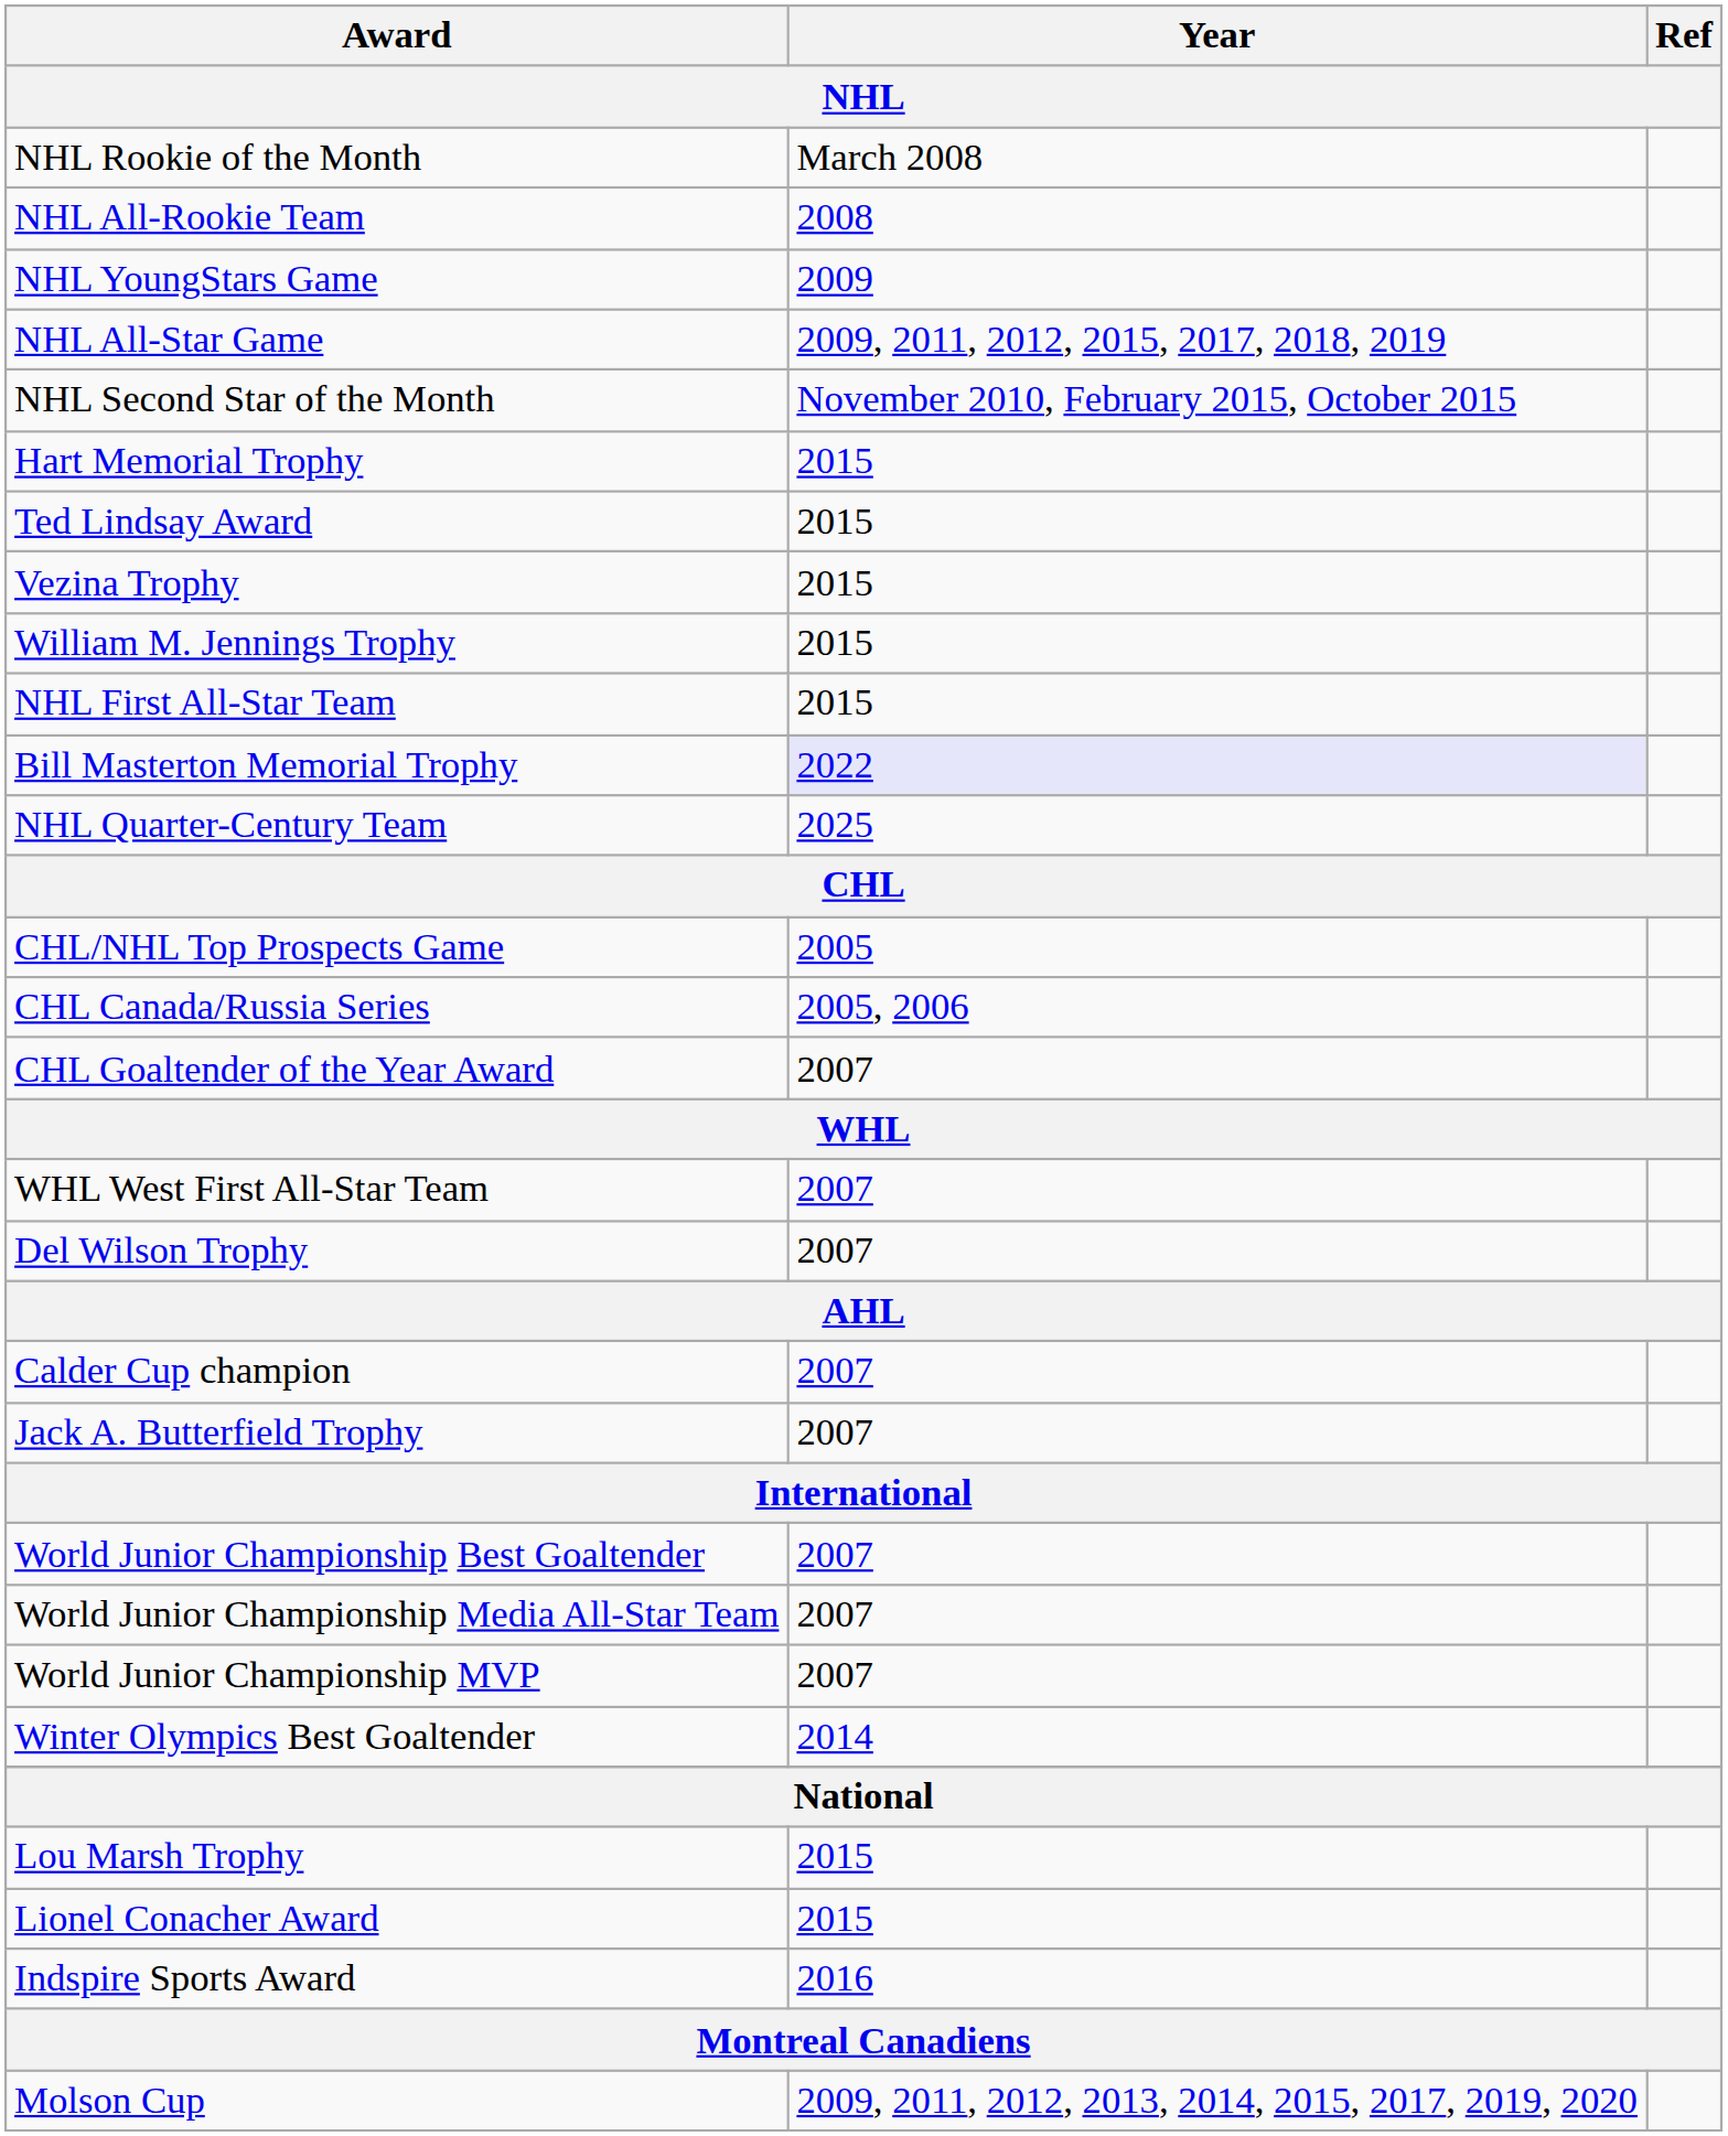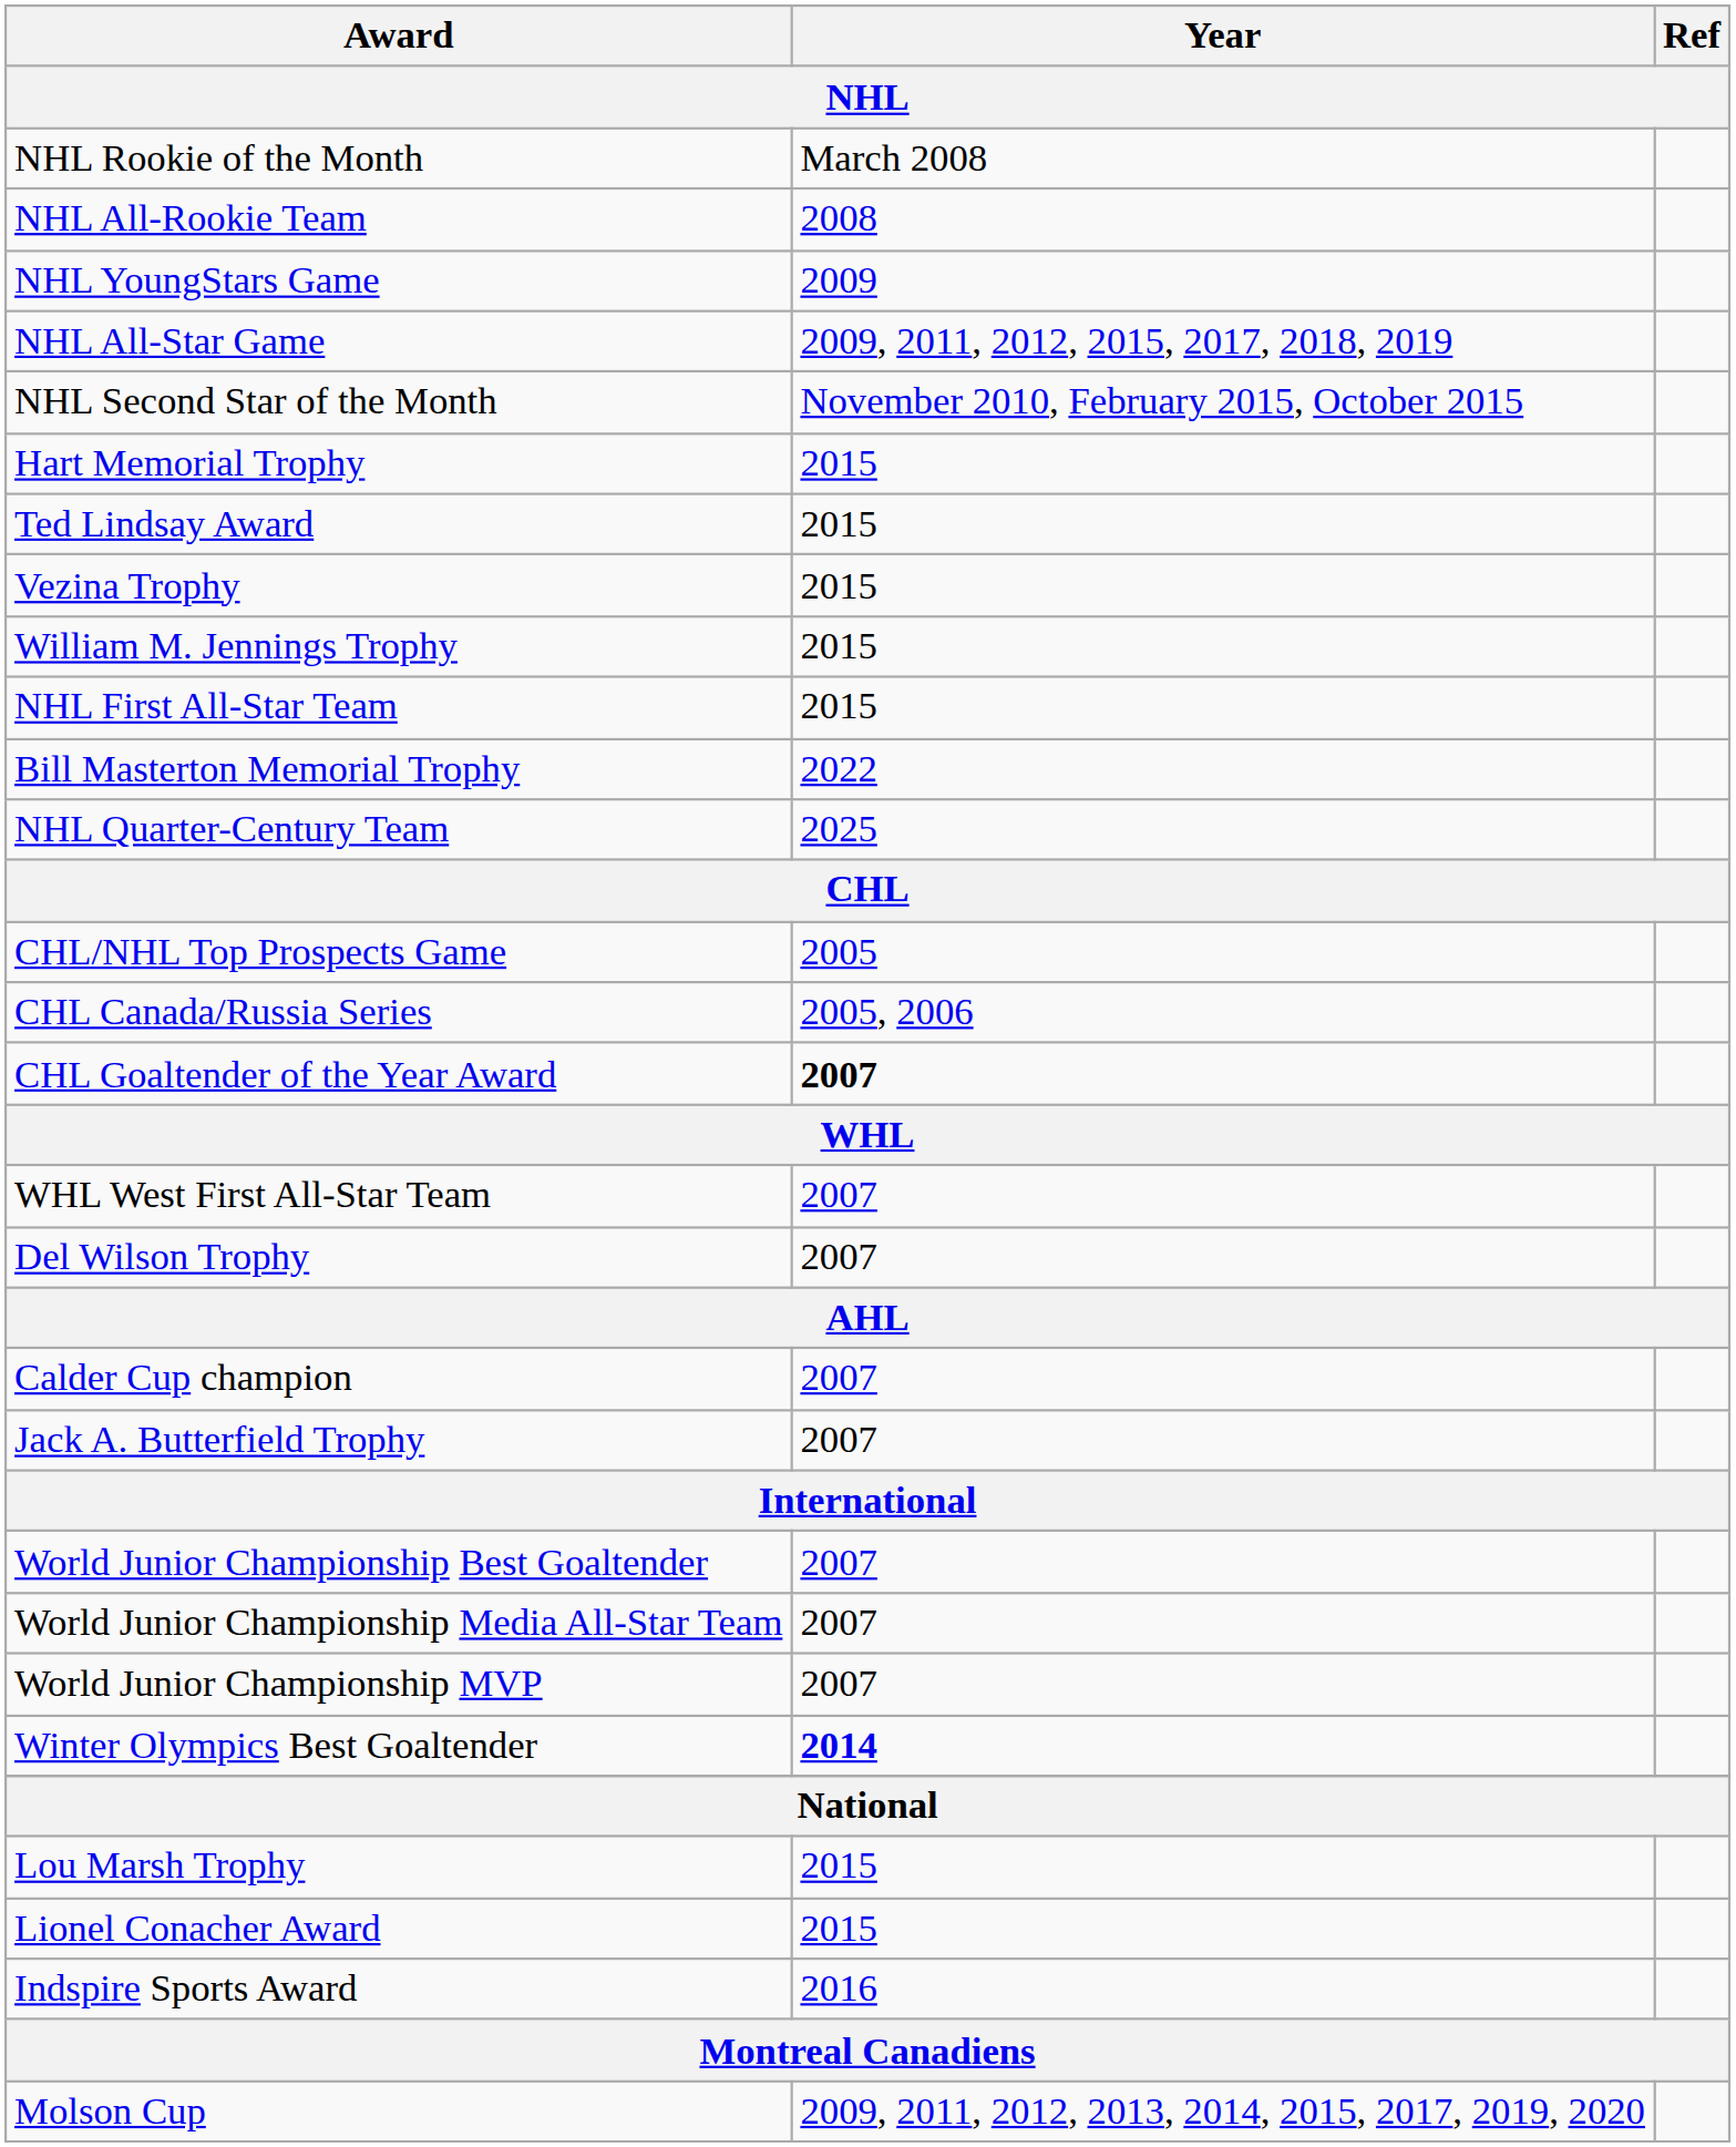Bill Masterton Memorial Trophy | Year: lavender background -> no background
CHL Goaltender of the Year Award | Year: normal -> bold
Winter Olympics Best Goaltender | Year: normal -> bold
